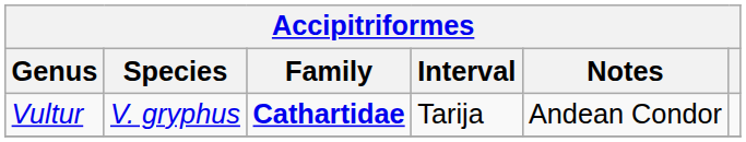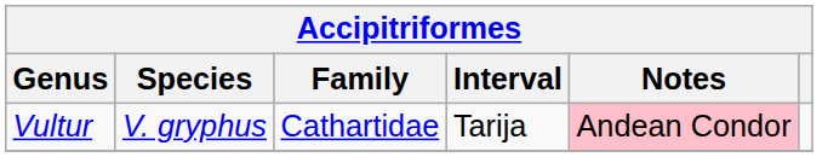Vultur | Family: bold -> normal
Vultur | Notes: no background -> pink background
